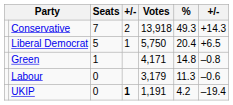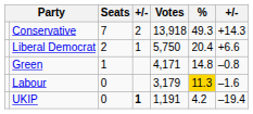Liberal Democrat | Seats: 5 -> 2
Liberal Democrat | column 7: +6.5 -> +6.6
Labour | %: no background -> gold background
Labour | column 7: –0.6 -> –1.6
